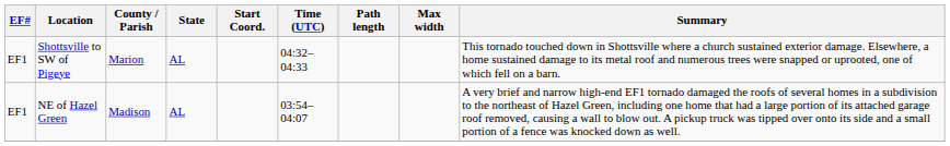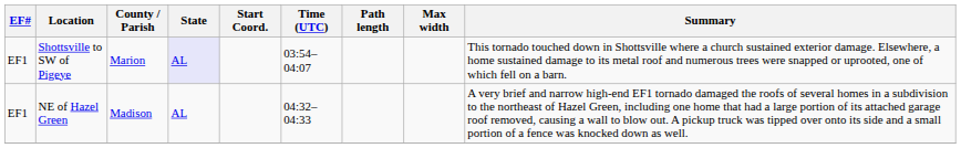Shottsville to SW of Pigeye | State: no background -> lavender background
Shottsville to SW of Pigeye | Time (UTC): 04:32–04:33 -> 03:54–04:07
NE of Hazel Green | Time (UTC): 03:54–04:07 -> 04:32–04:33
